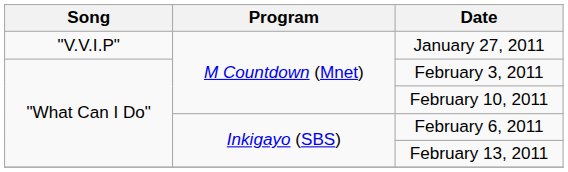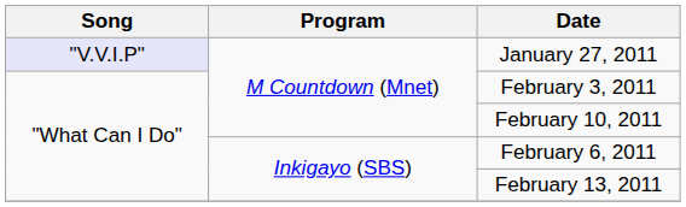January 27, 2011 | Song: no background -> lavender background
